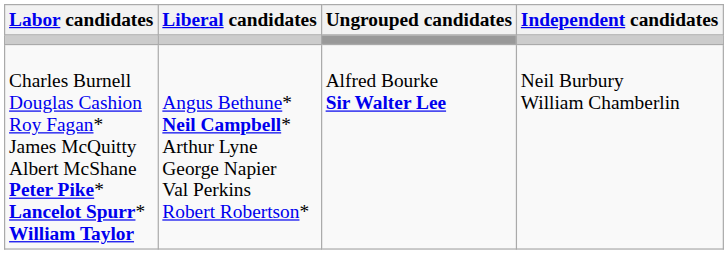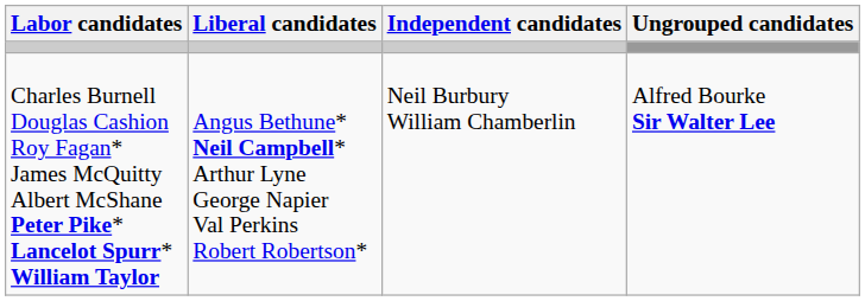columns swapped: Independent candidates <-> Ungrouped candidates
